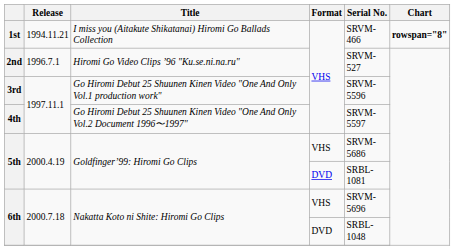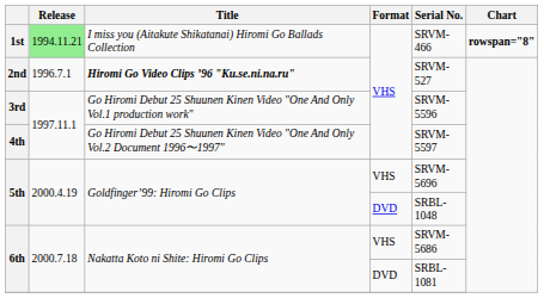1st | Release: no background -> lightgreen background
2nd | Title: normal -> bold
5th / VHS | Serial No.: SRVM-5686 -> SRVM-5696
5th / DVD | Serial No.: SRBL-1081 -> SRBL-1048
6th / VHS | Serial No.: SRVM-5696 -> SRVM-5686
6th / DVD | Serial No.: SRBL-1048 -> SRBL-1081
